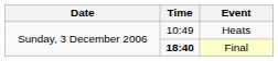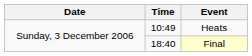Final | Time: bold -> normal
